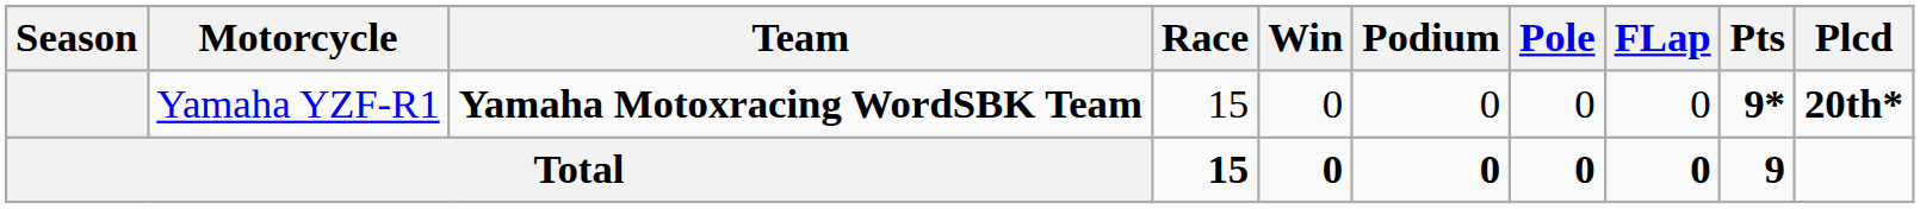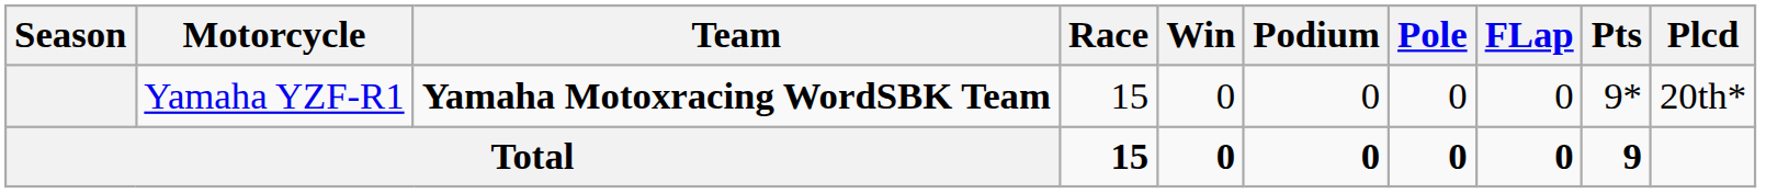row 2 | Pts: bold -> normal
row 2 | Plcd: bold -> normal
